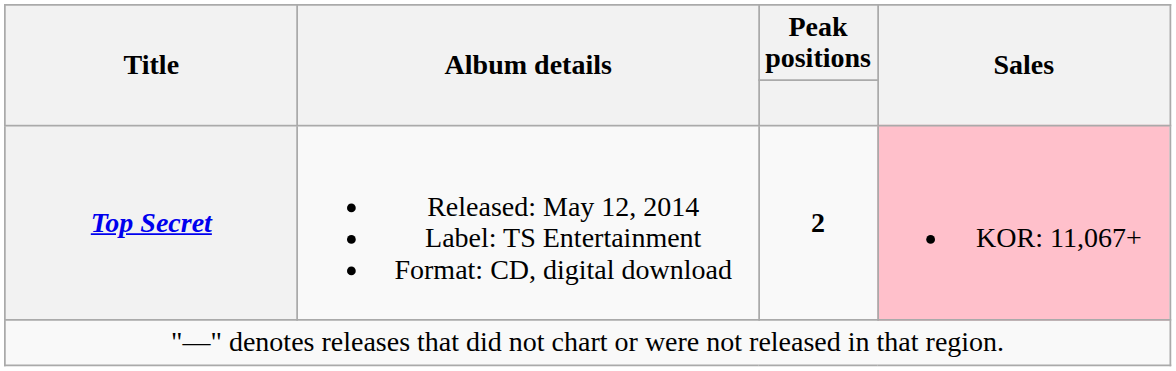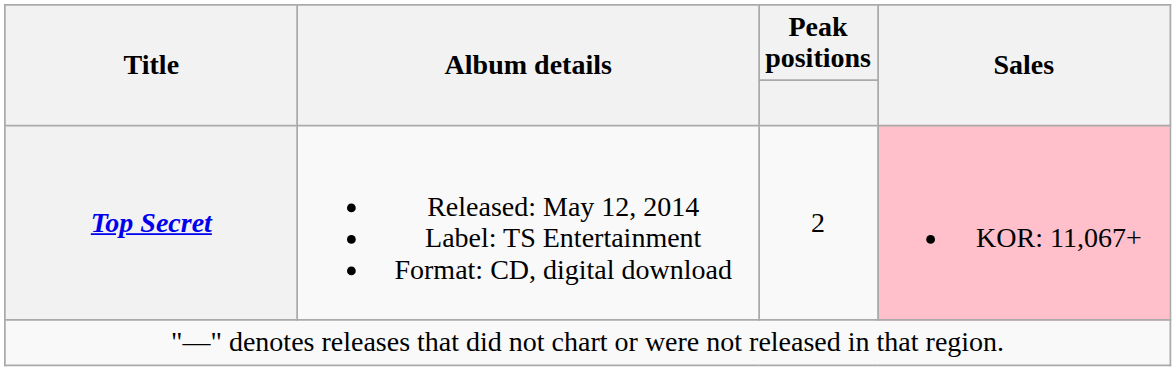Top Secret | Peak positions: bold -> normal
